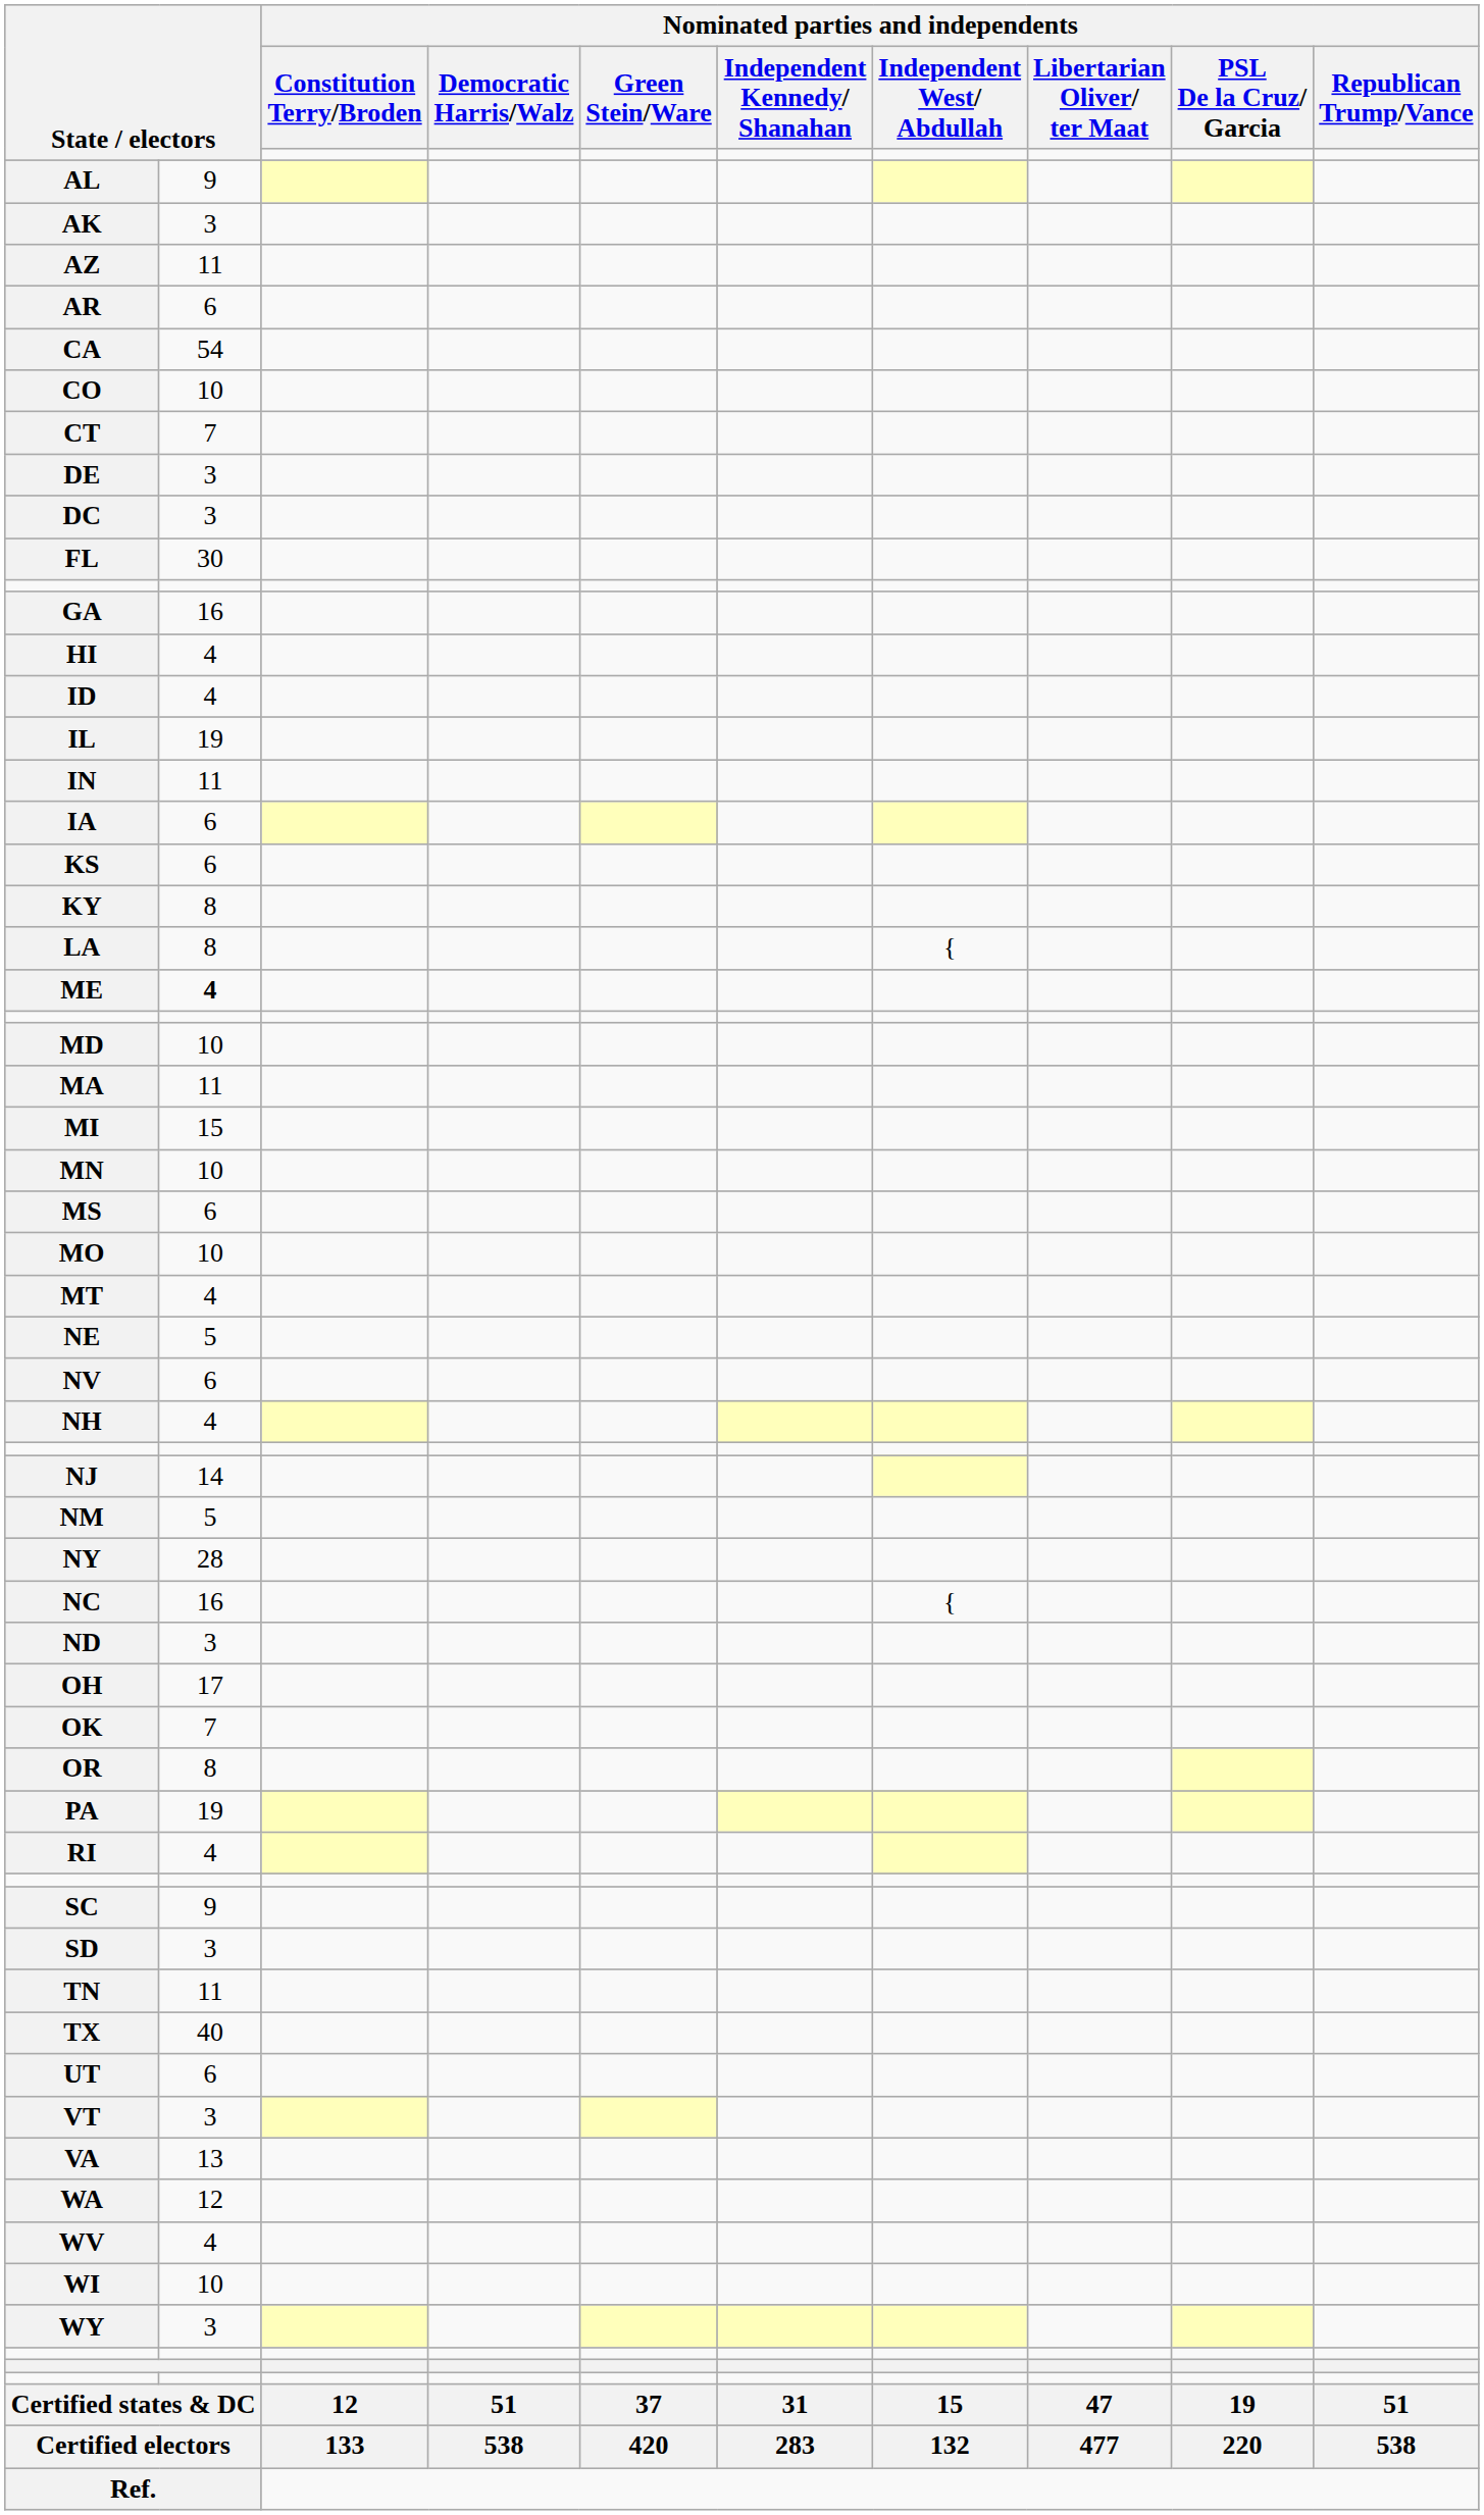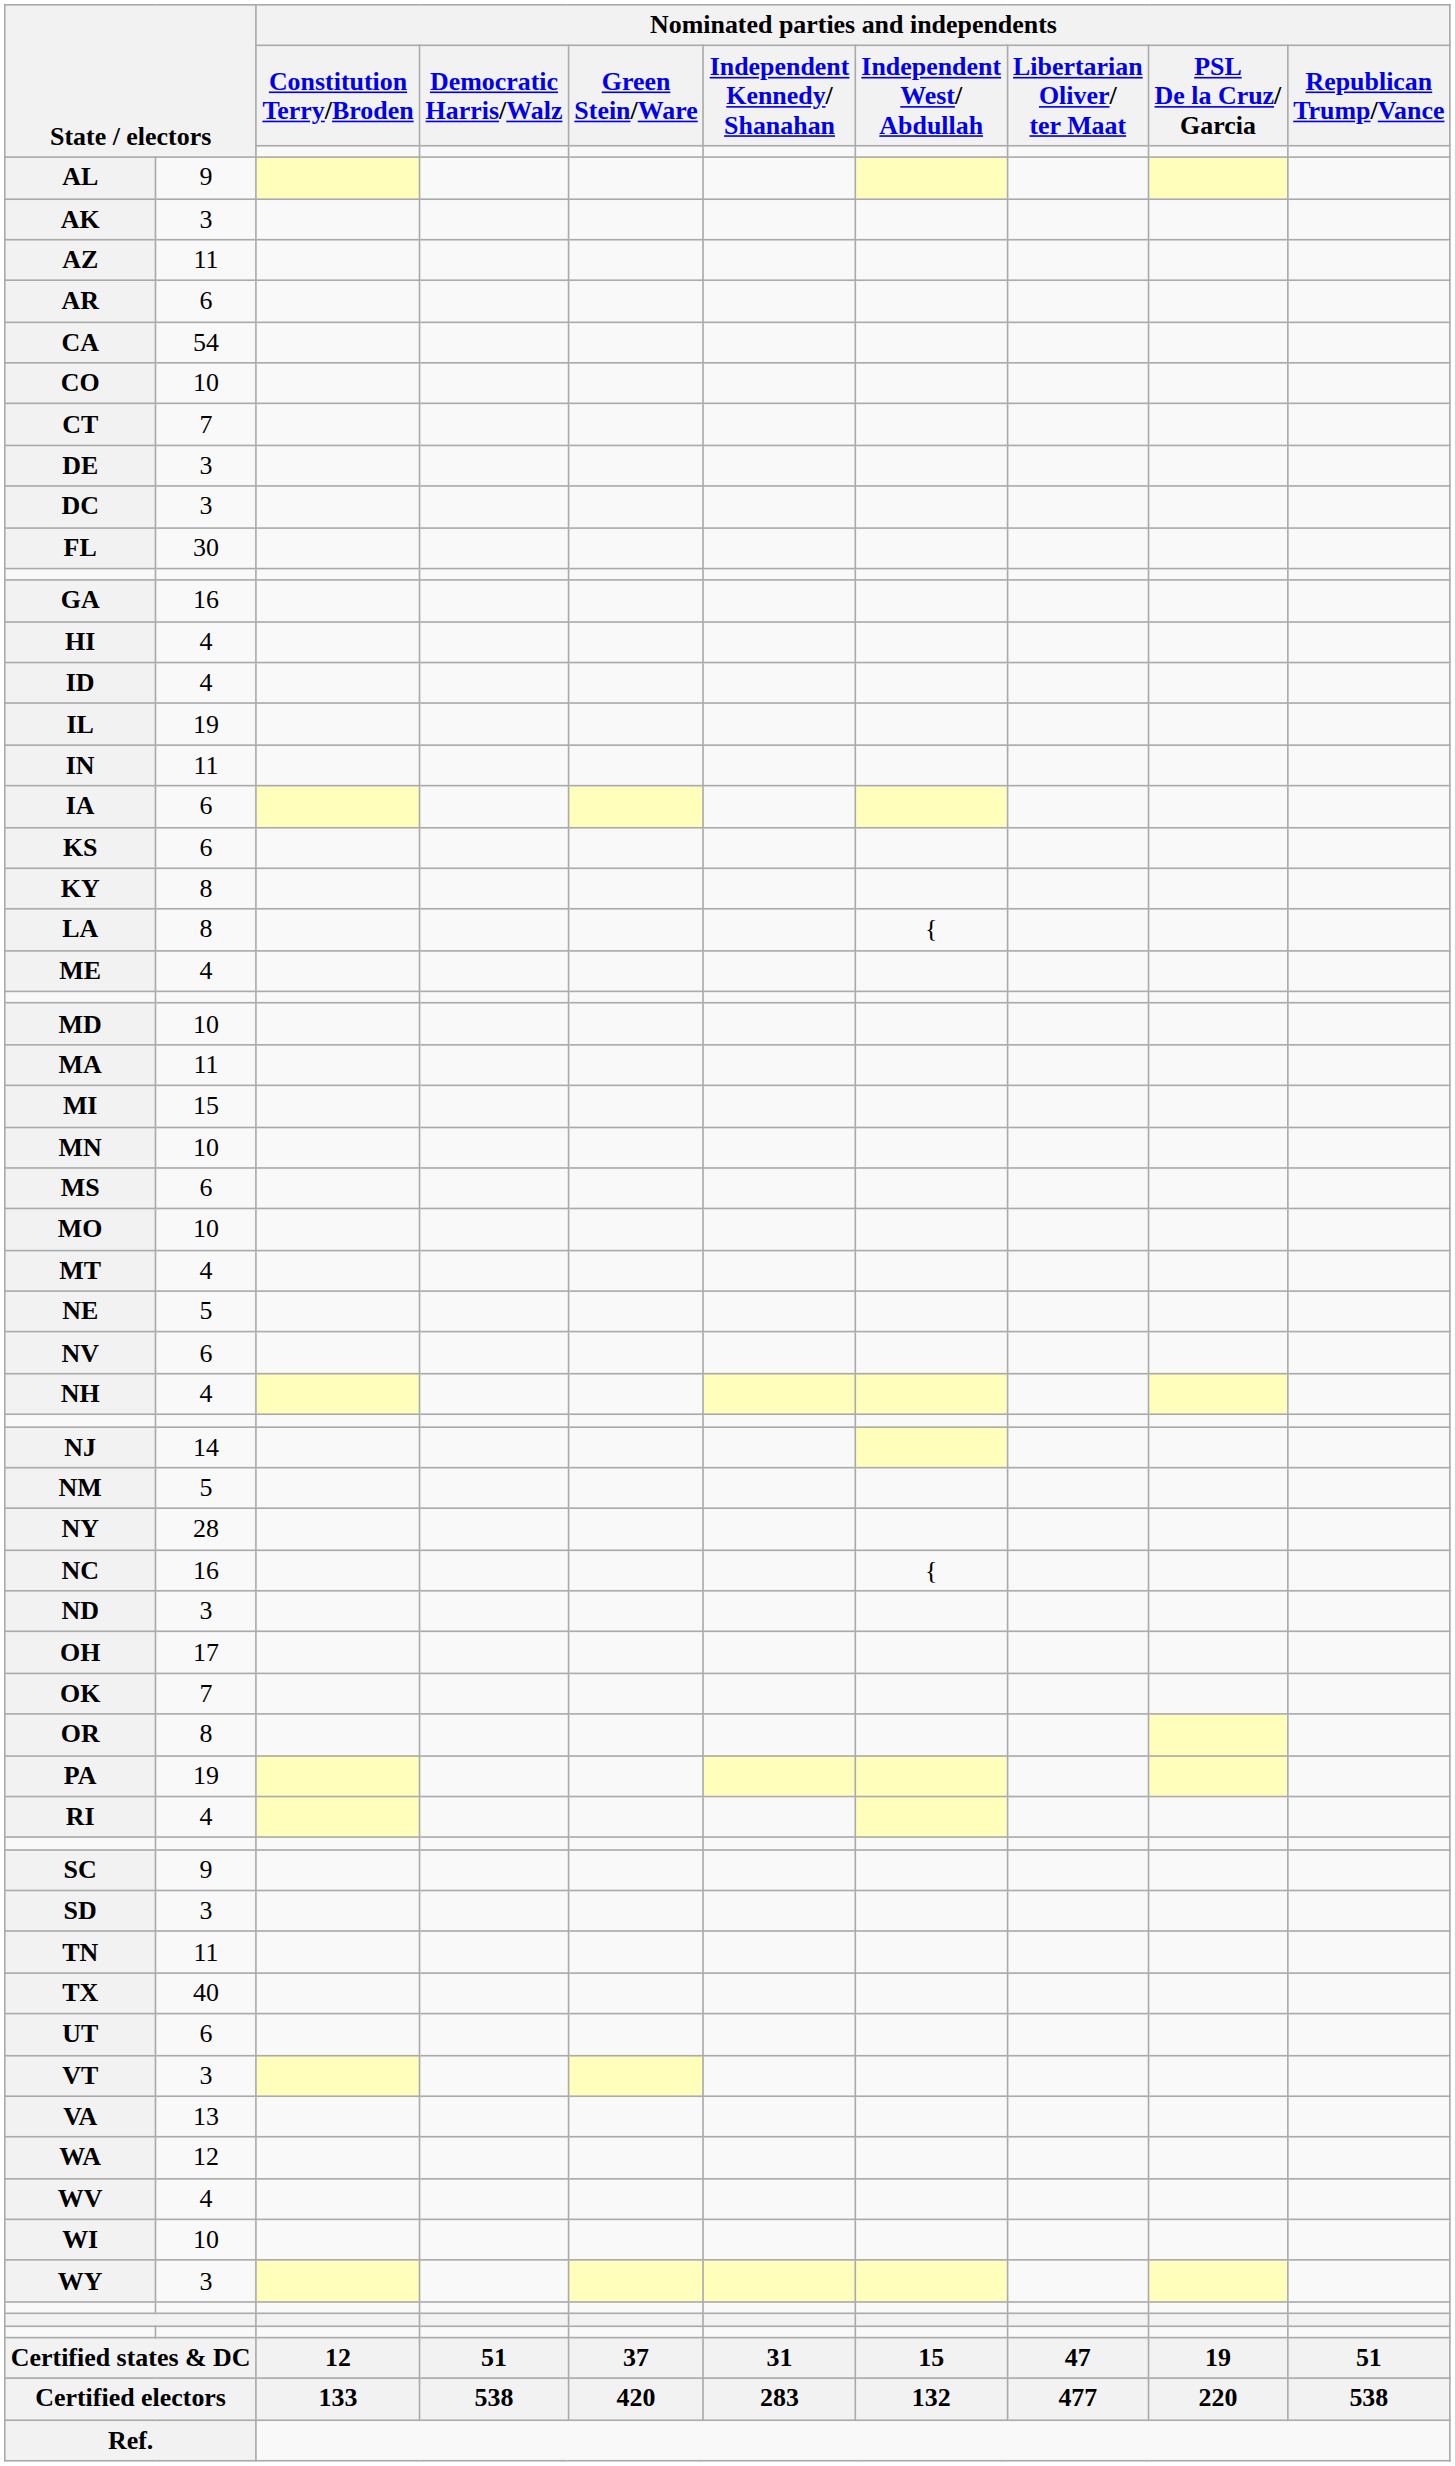ME | column 2: bold -> normal
